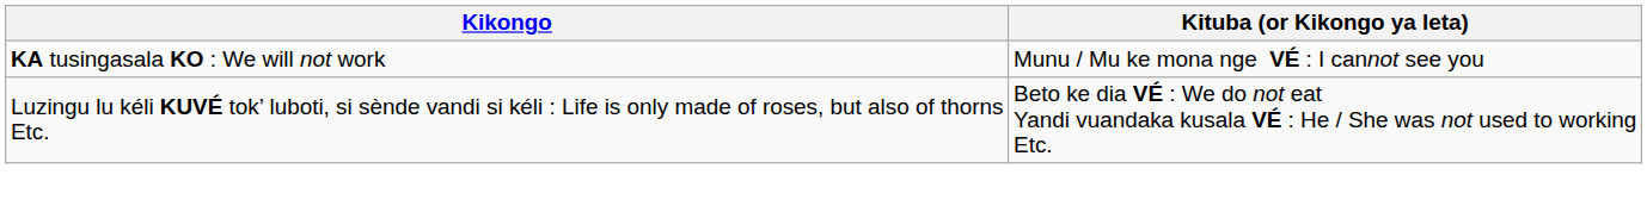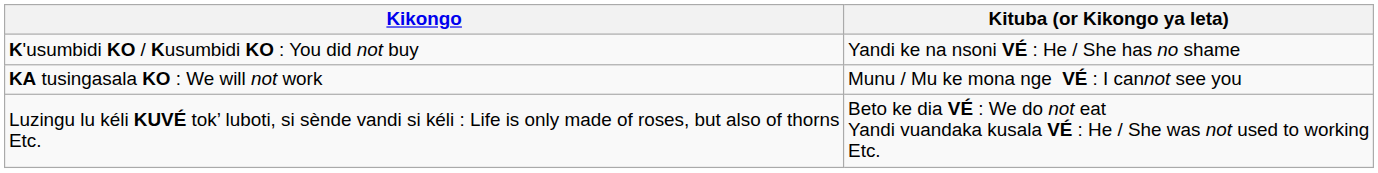+ row: K'usumbidi KO / Kusumbidi KO : You did not buy | Yandi ke na nsoni VÉ : He / She has no shame
